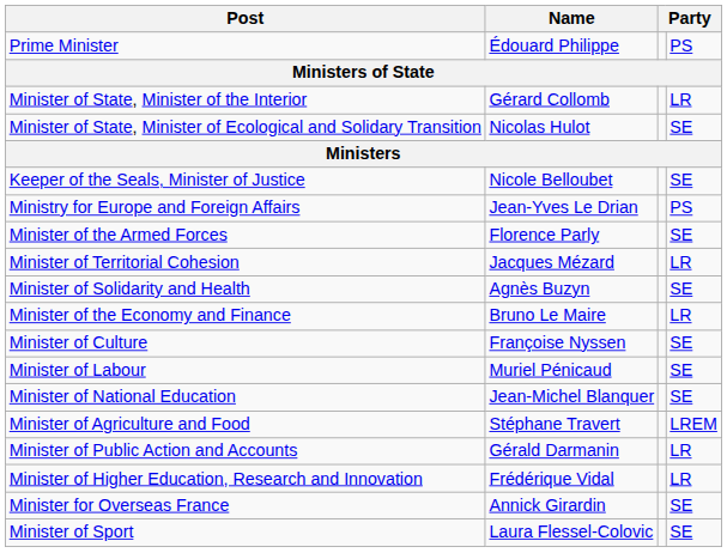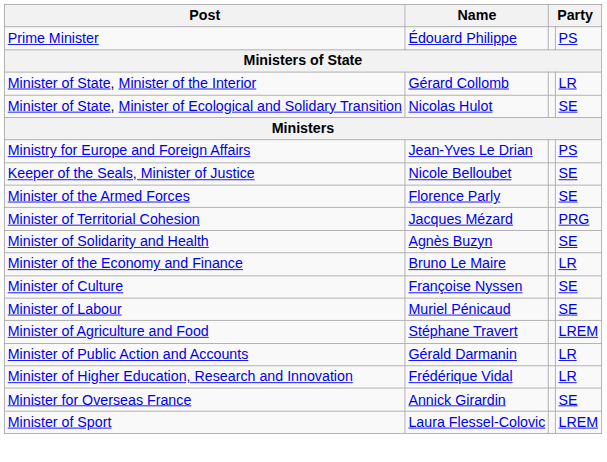rows swapped: Keeper of the Seals, Minister of Justice <-> Ministry for Europe and Foreign Affairs
Minister of Territorial Cohesion | column 4: LR -> PRG
- row: Minister of National Education | Jean-Michel Blanquer | SE
Minister of Sport | column 4: SE -> LREM
